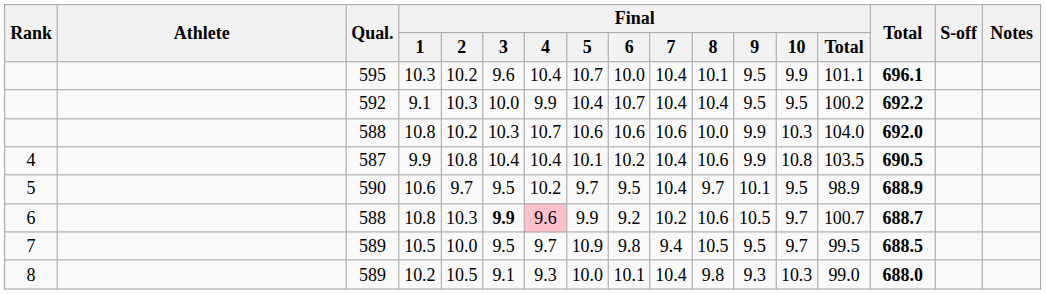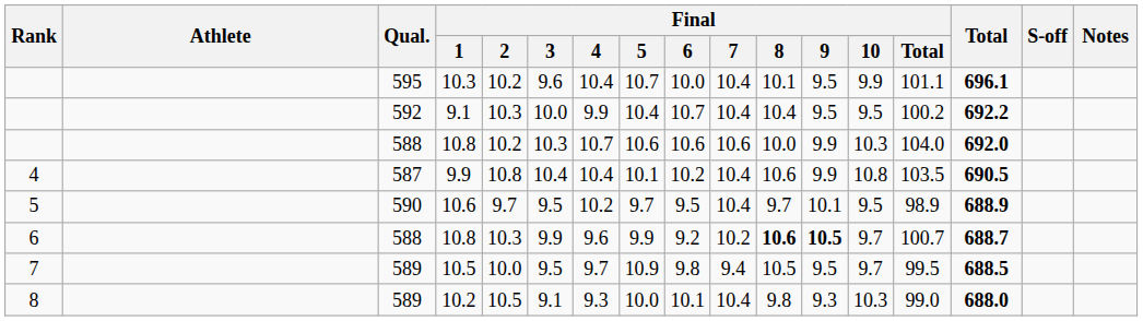6 / 10.8 | Final / 3: bold -> normal
6 / 10.8 | Final / 4: pink background -> no background
6 / 10.8 | Final / 8: normal -> bold
6 / 10.8 | Final / 9: normal -> bold
